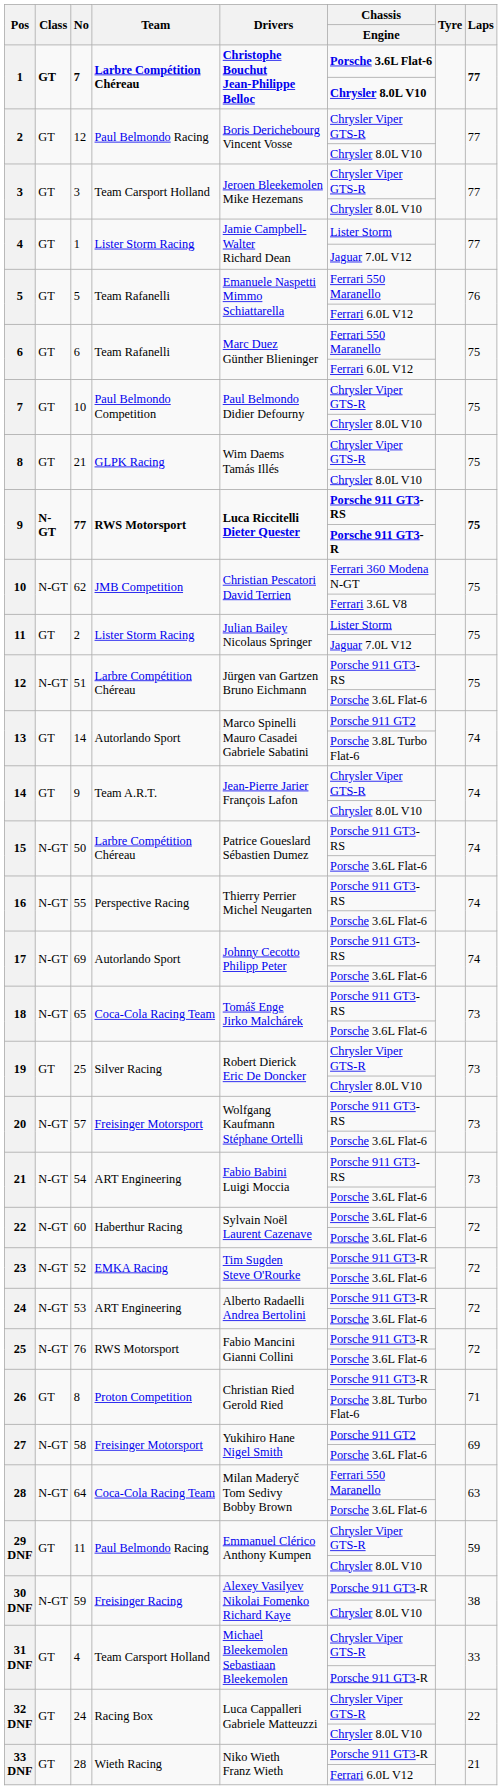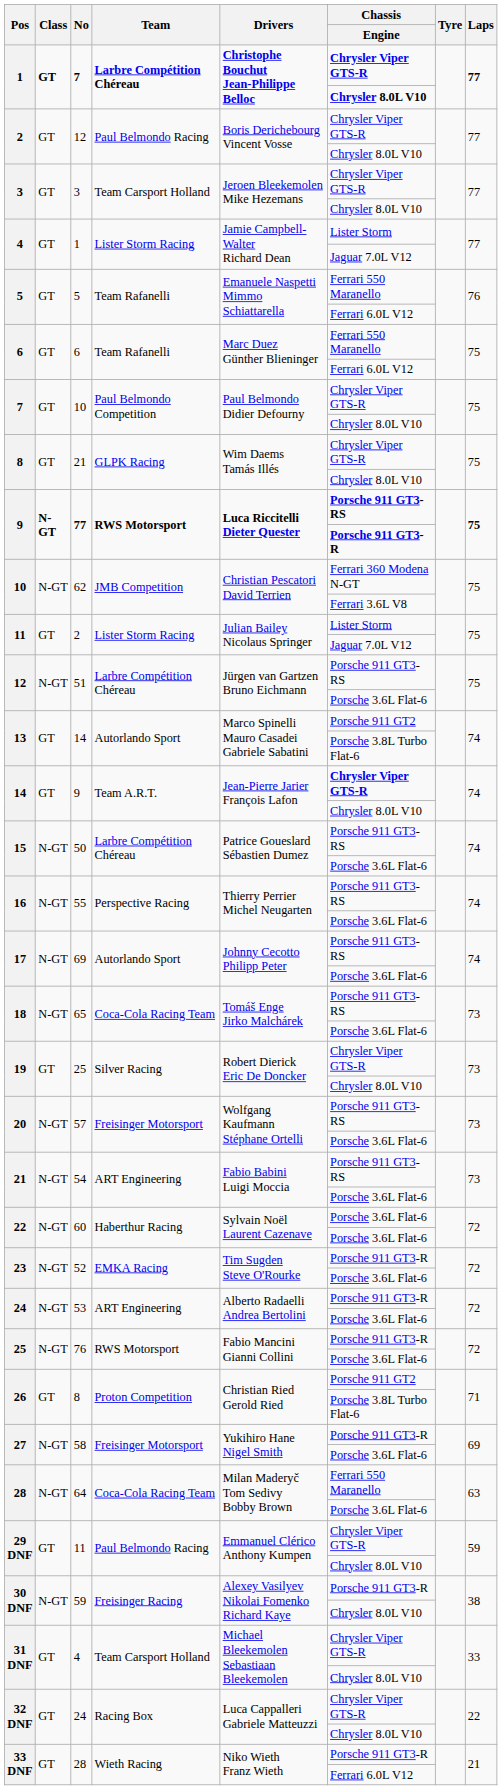row 3 | Chassis / Engine: Porsche 3.6L Flat-6 -> Chrysler Viper GTS-R
row 29 | Chassis / Engine: normal -> bold
row 53 | Chassis / Engine: Porsche 911 GT3-R -> Porsche 911 GT2
row 55 | Chassis / Engine: Porsche 911 GT2 -> Porsche 911 GT3-R
row 64 | Chassis / Engine: Porsche 911 GT3-R -> Chrysler 8.0L V10
